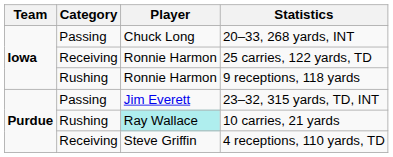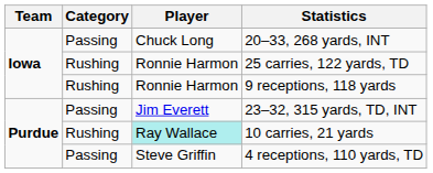25 carries, 122 yards, TD | Category: Receiving -> Rushing
4 receptions, 110 yards, TD | Category: Receiving -> Passing
